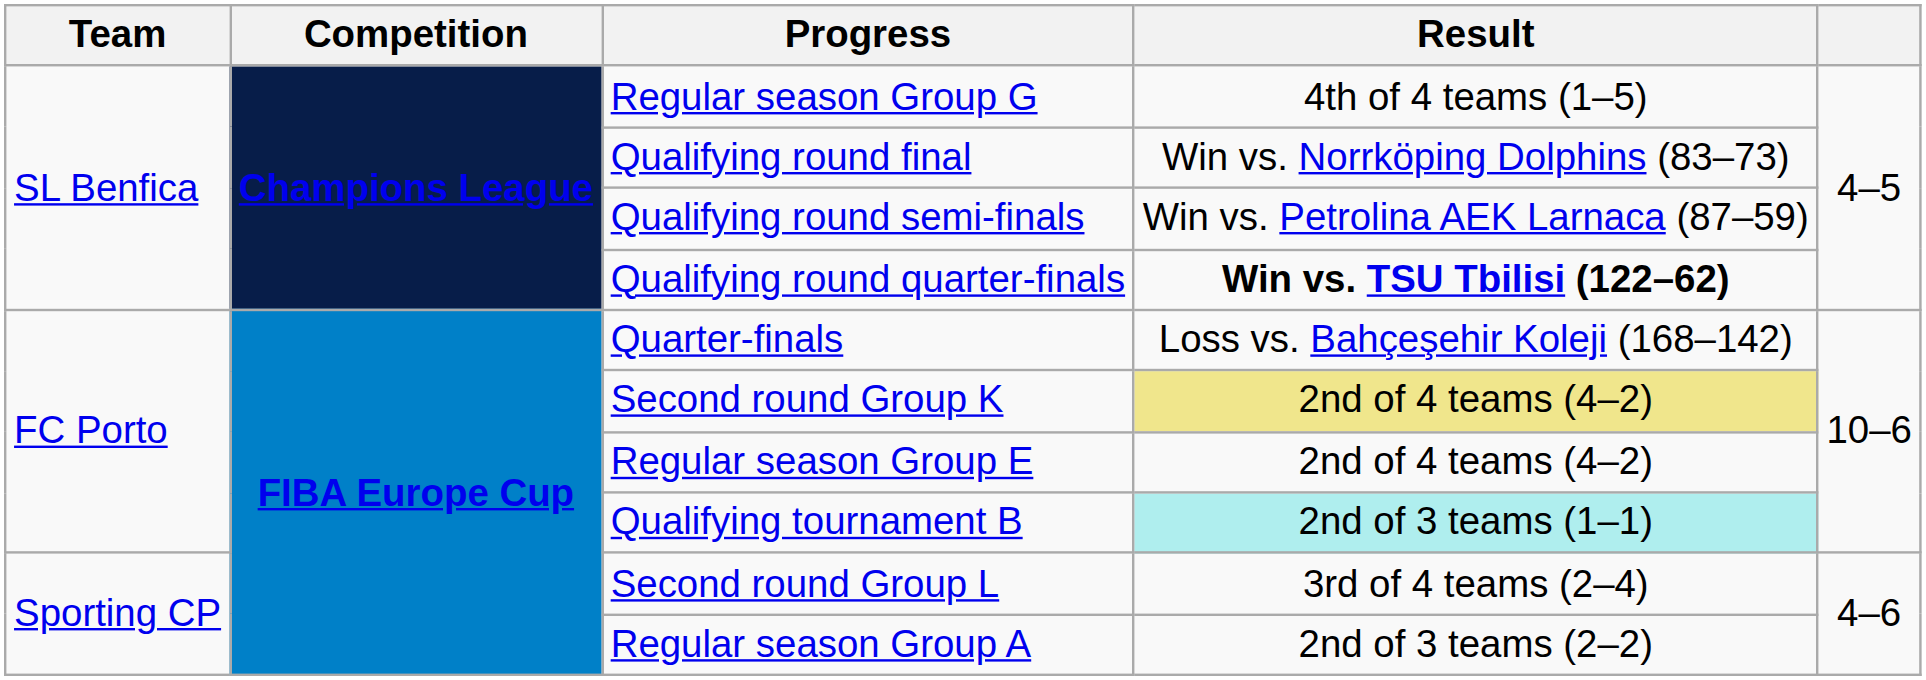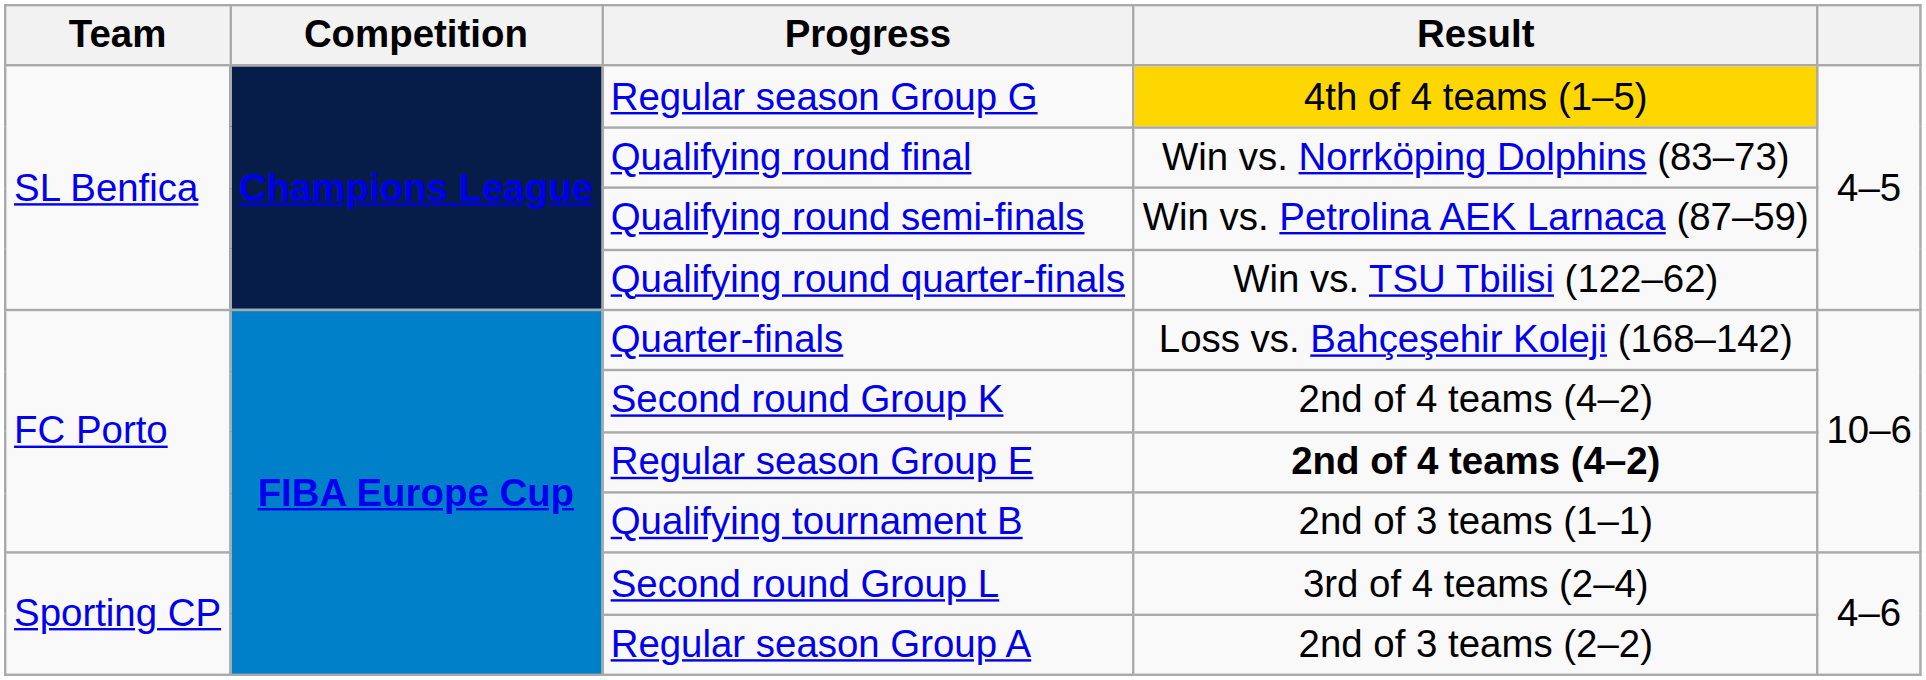Regular season Group G | Result: no background -> gold background
Qualifying round quarter-finals | Result: bold -> normal
Second round Group K | Result: khaki background -> no background
Regular season Group E | Result: normal -> bold
Qualifying tournament B | Result: paleturquoise background -> no background
